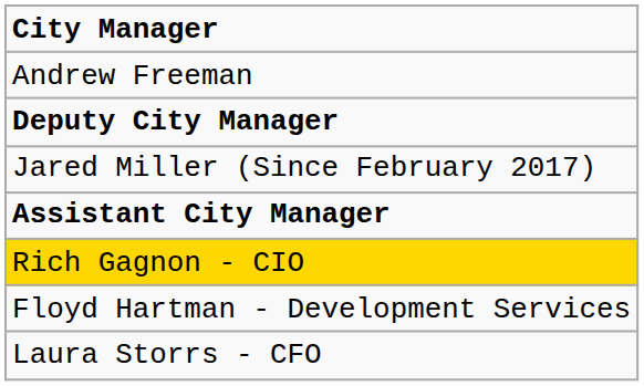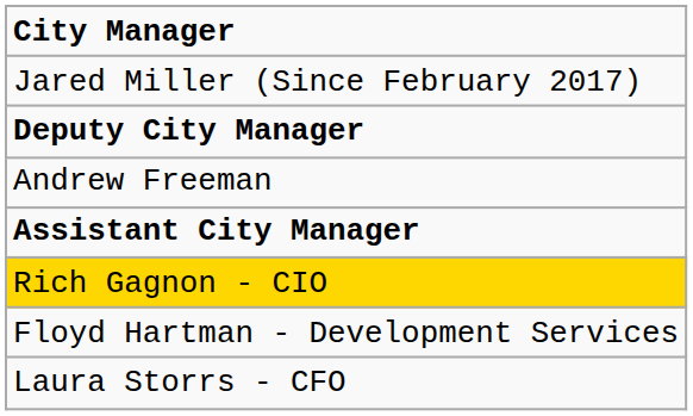row 2 | column 1: Andrew Freeman -> Jared Miller (Since February 2017)
row 4 | column 1: Jared Miller (Since February 2017) -> Andrew Freeman
